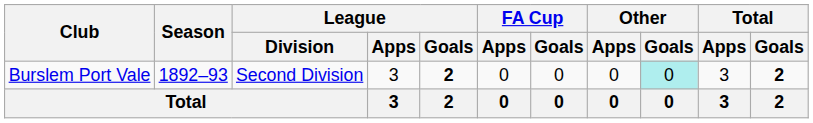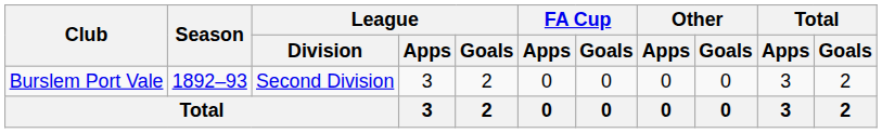Burslem Port Vale | League / Goals: bold -> normal
Burslem Port Vale | Other / Goals: paleturquoise background -> no background
Burslem Port Vale | Total / Goals: bold -> normal
